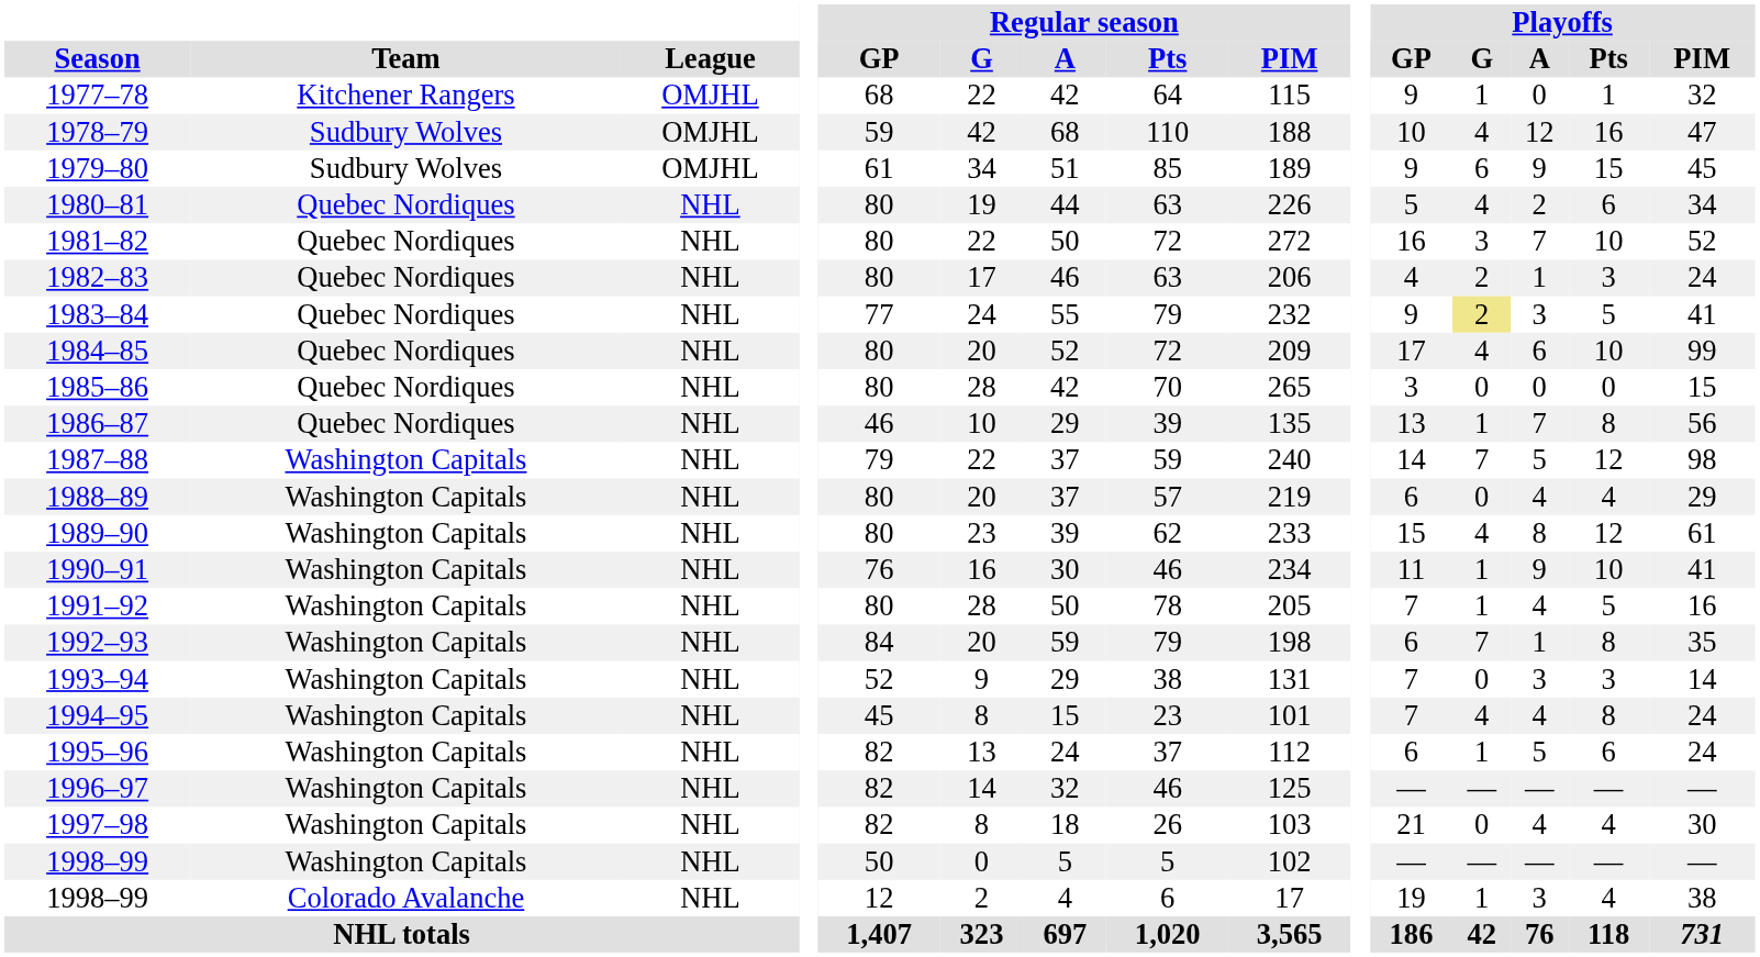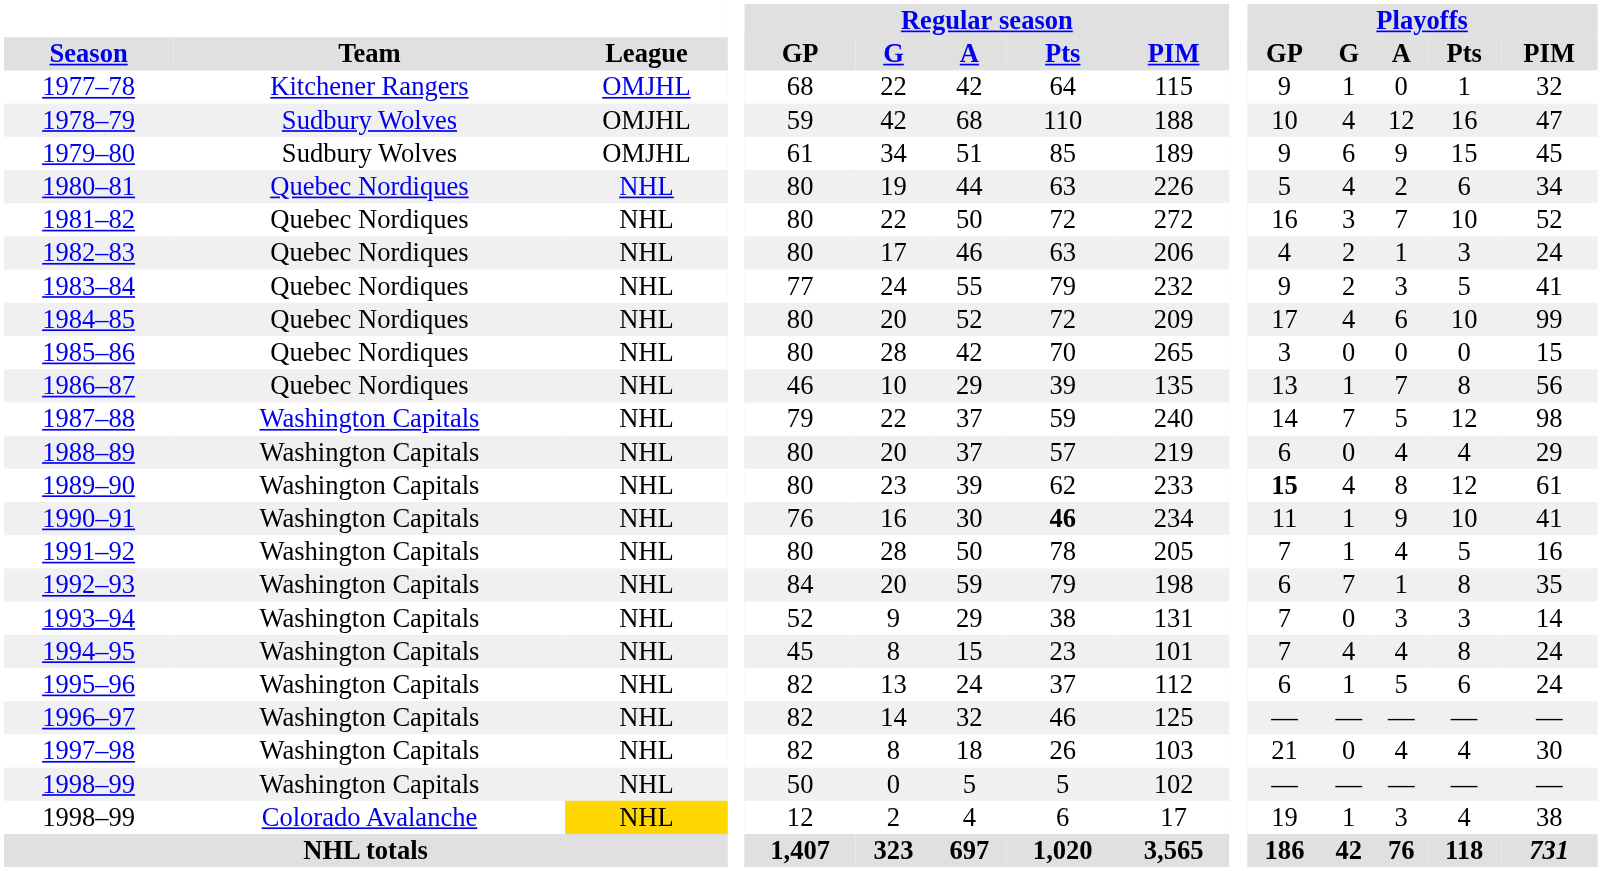1983–84 | Playoffs / G: khaki background -> no background
1989–90 | Playoffs / GP: normal -> bold
1990–91 | Regular season / Pts: normal -> bold
1998–99 / Colorado Avalanche | League: no background -> gold background
